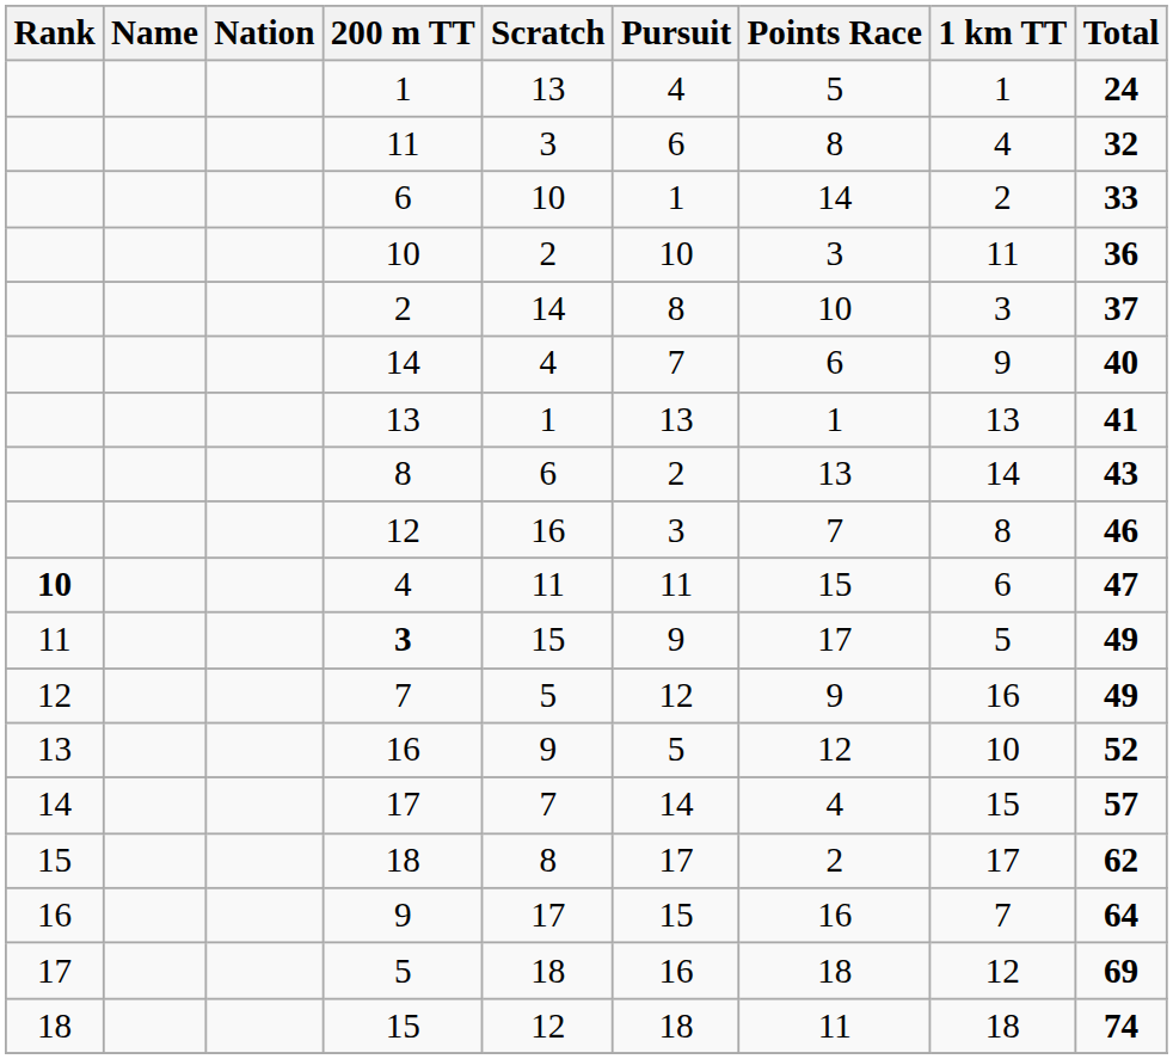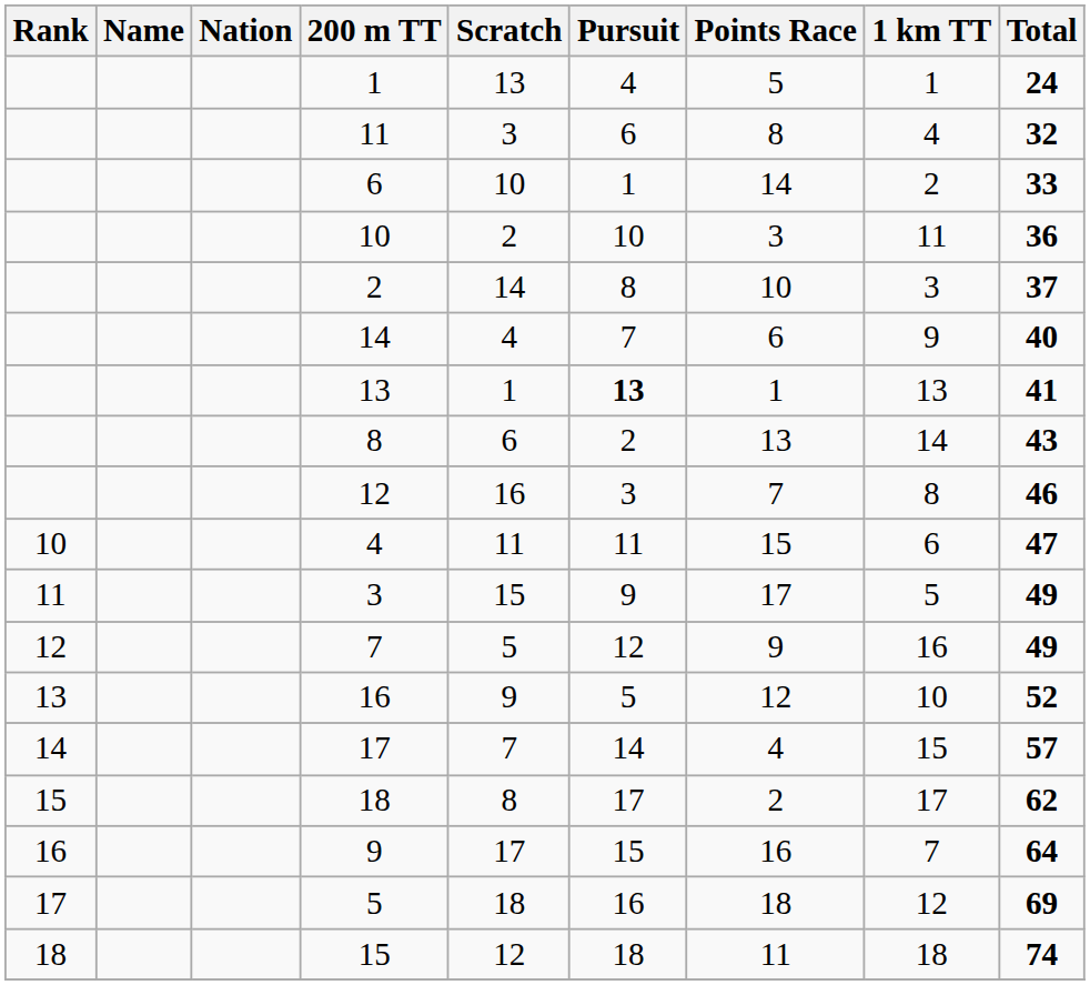row 8 | Pursuit: normal -> bold
row 11 | Rank: bold -> normal
row 12 | 200 m TT: bold -> normal
